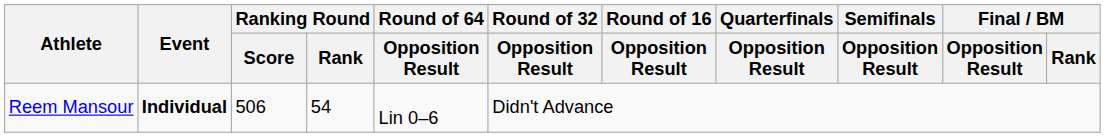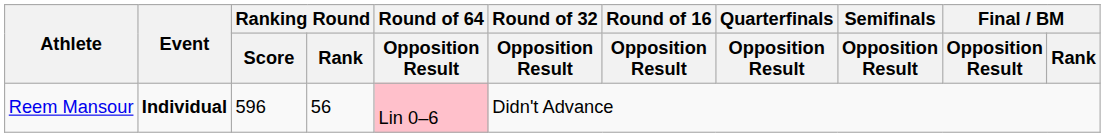Reem Mansour | Ranking Round / Score: 506 -> 596
Reem Mansour | Ranking Round / Rank: 54 -> 56
Reem Mansour | Round of 64 / Opposition Result: no background -> pink background
